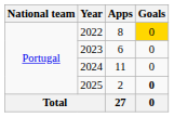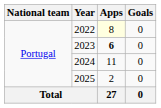2022 | Apps: no background -> lightyellow background
2022 | Goals: gold background -> no background
2023 | Apps: normal -> bold
2025 | Goals: bold -> normal
